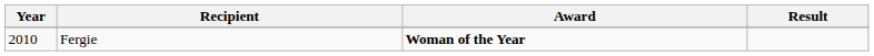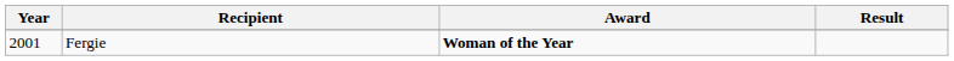Fergie | Year: 2010 -> 2001
